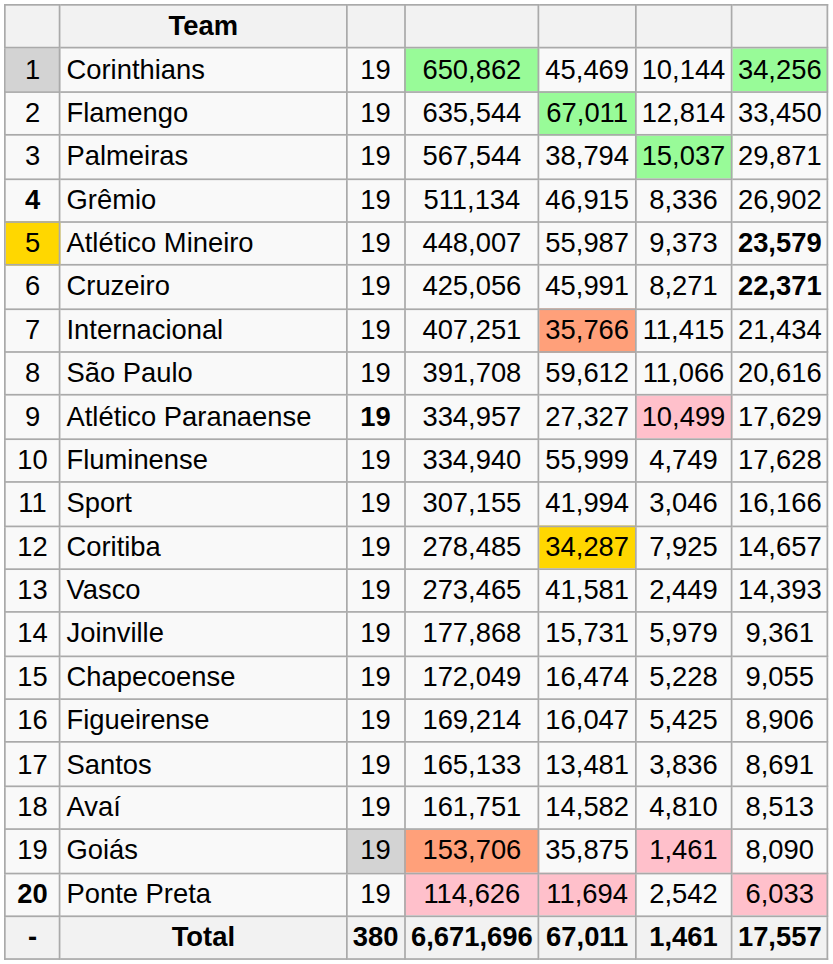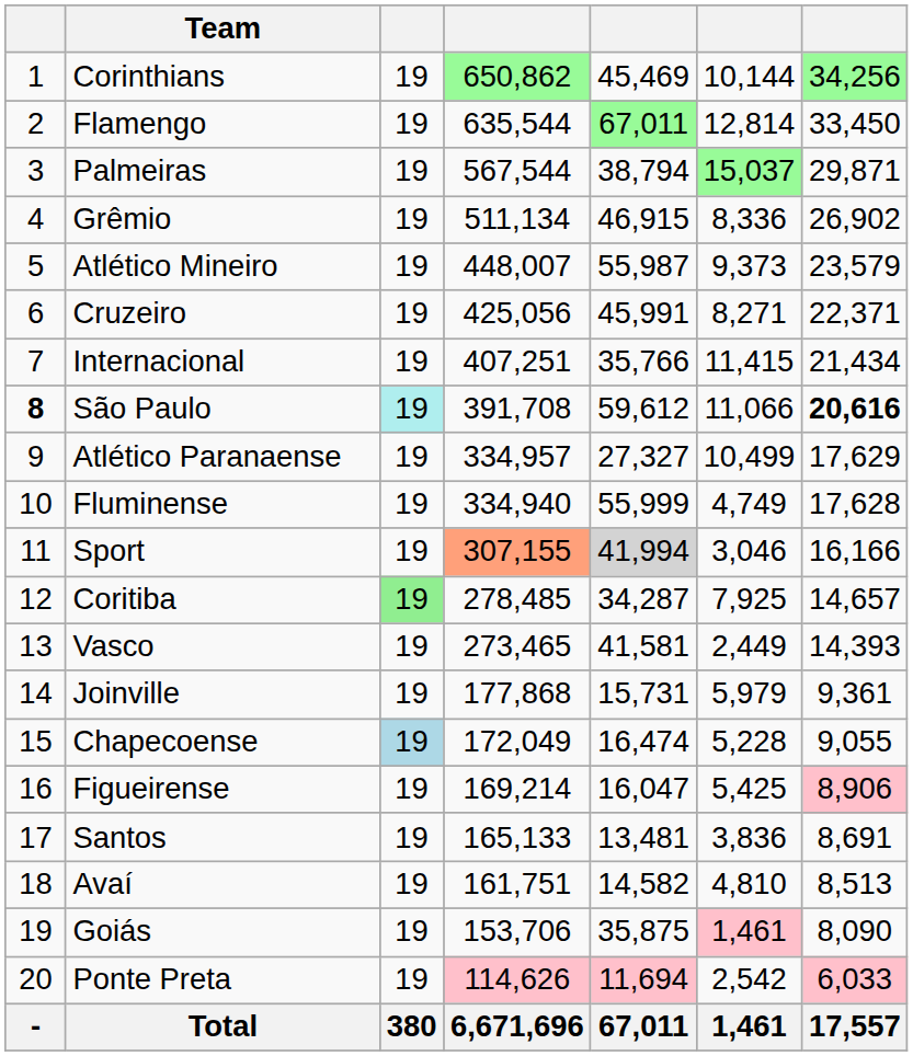Corinthians | column 1: lightgrey background -> no background
Grêmio | column 1: bold -> normal
Atlético Mineiro | column 1: gold background -> no background
Atlético Mineiro | column 7: bold -> normal
Cruzeiro | column 7: bold -> normal
Internacional | column 5: lightsalmon background -> no background
São Paulo | column 1: normal -> bold
São Paulo | column 3: no background -> paleturquoise background
São Paulo | column 7: normal -> bold
Atlético Paranaense | column 3: bold -> normal
Atlético Paranaense | column 6: pink background -> no background
Sport | column 4: no background -> lightsalmon background
Sport | column 5: no background -> lightgrey background
Coritiba | column 3: no background -> lightgreen background
Coritiba | column 5: gold background -> no background
Chapecoense | column 3: no background -> lightblue background
Figueirense | column 7: no background -> pink background
Goiás | column 3: lightgrey background -> no background
Goiás | column 4: lightsalmon background -> no background
Ponte Preta | column 1: bold -> normal
